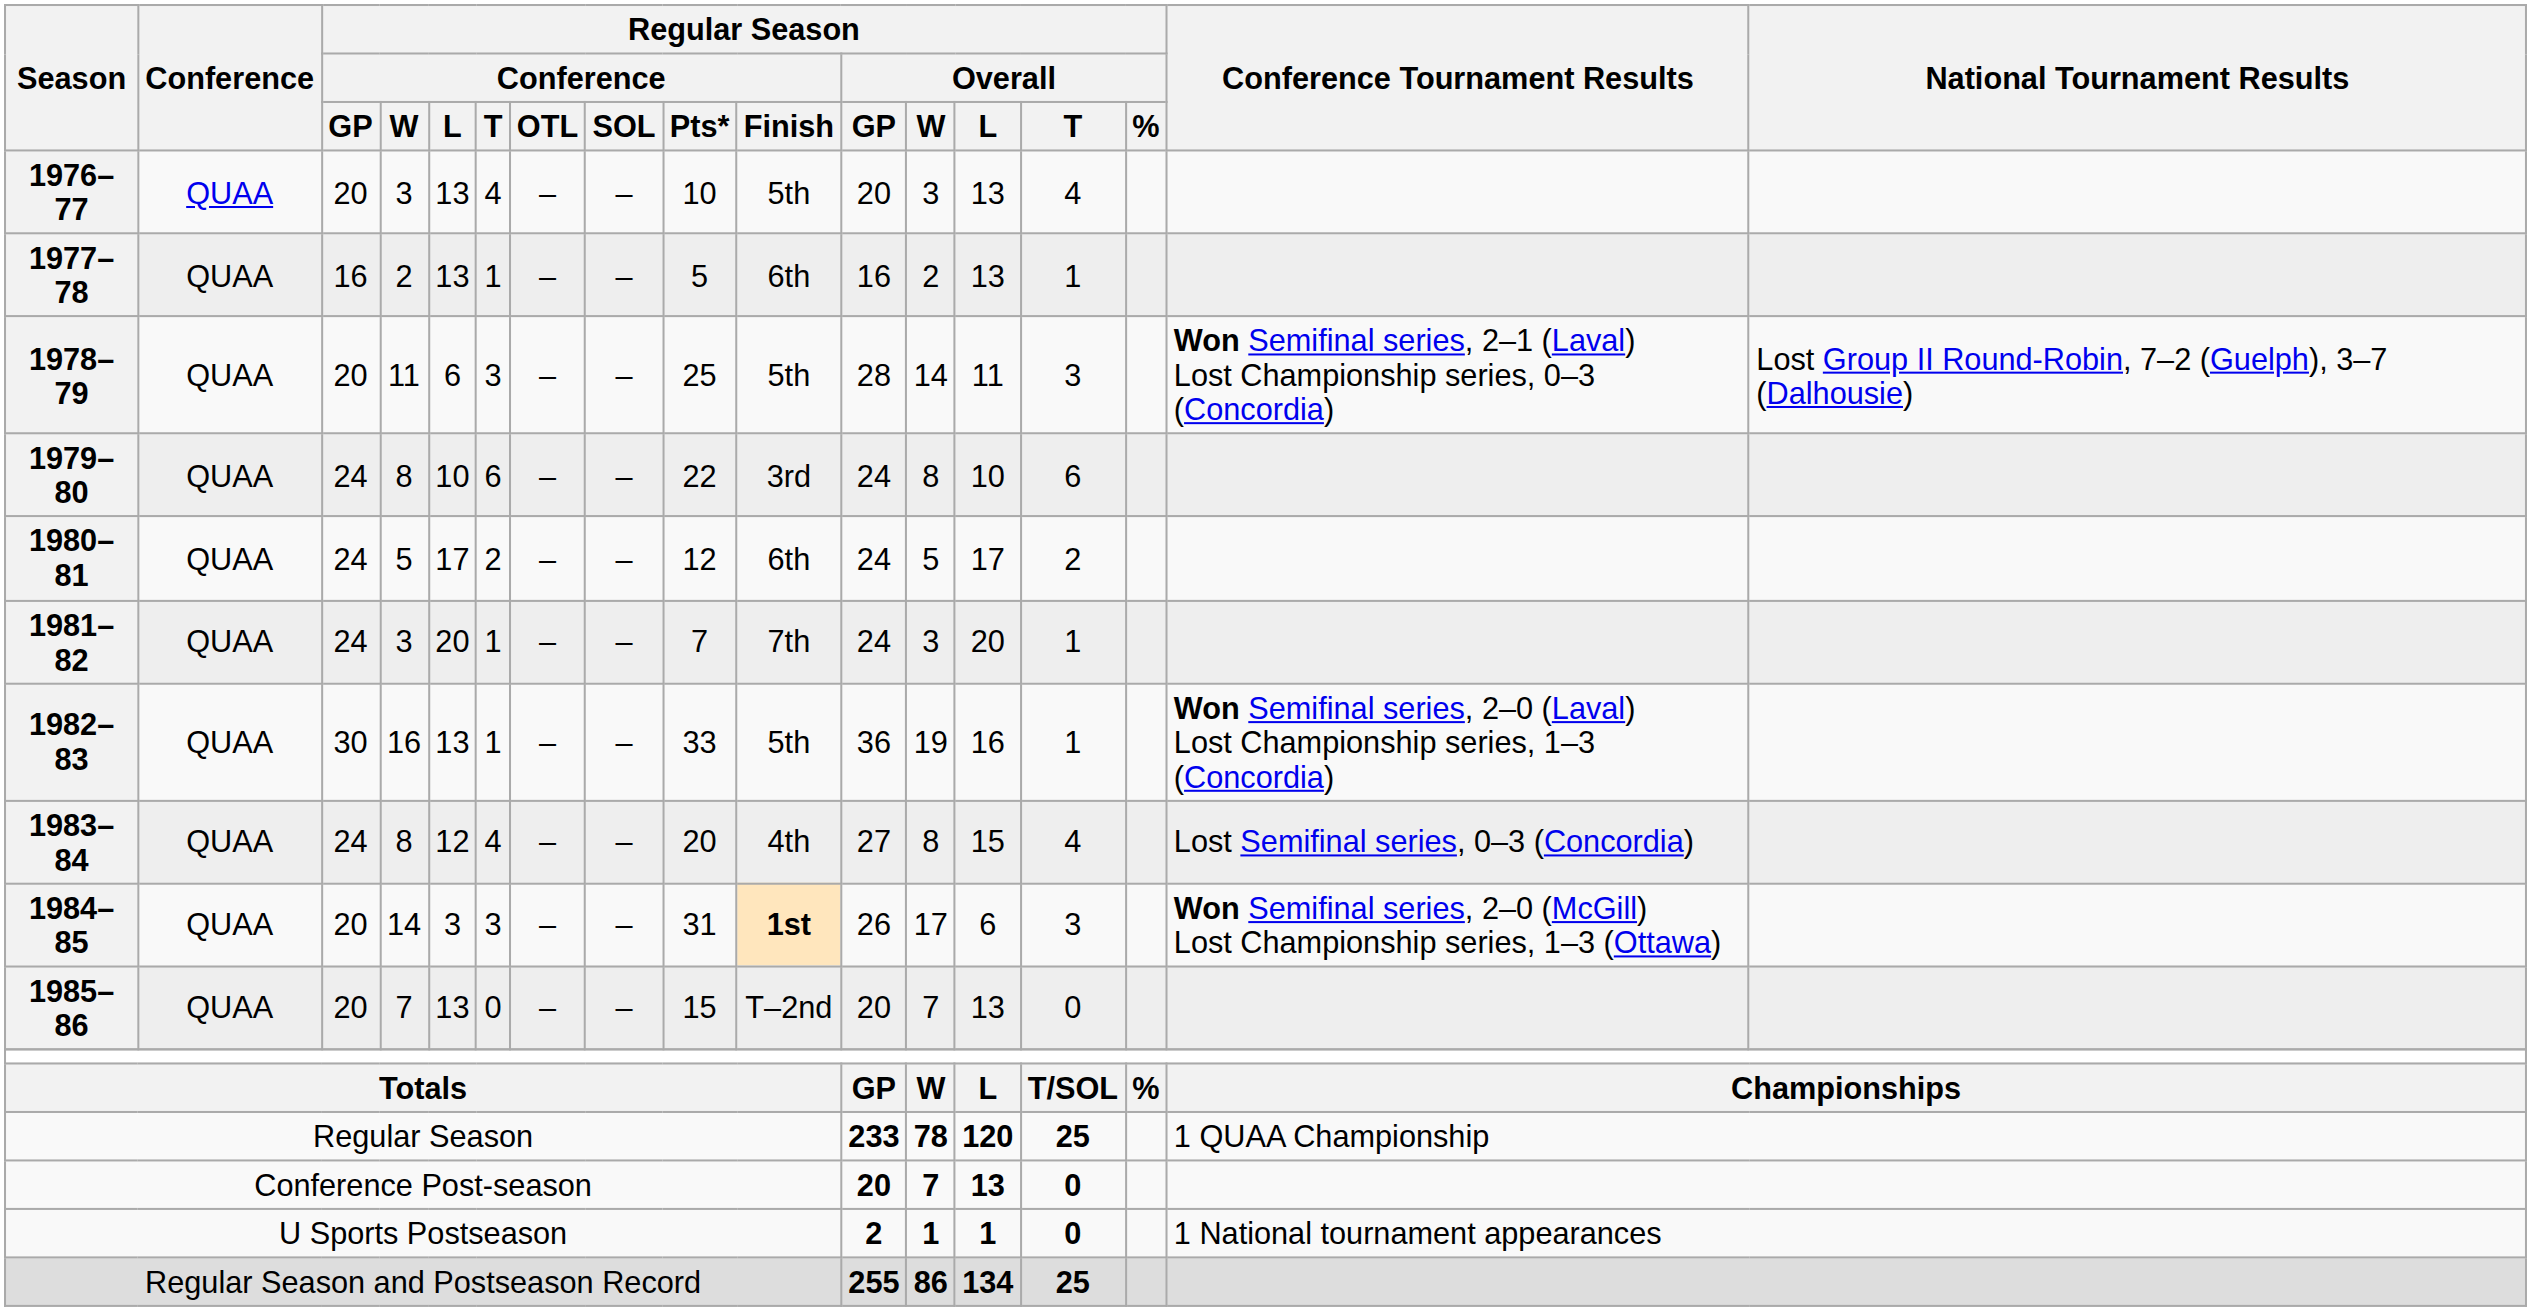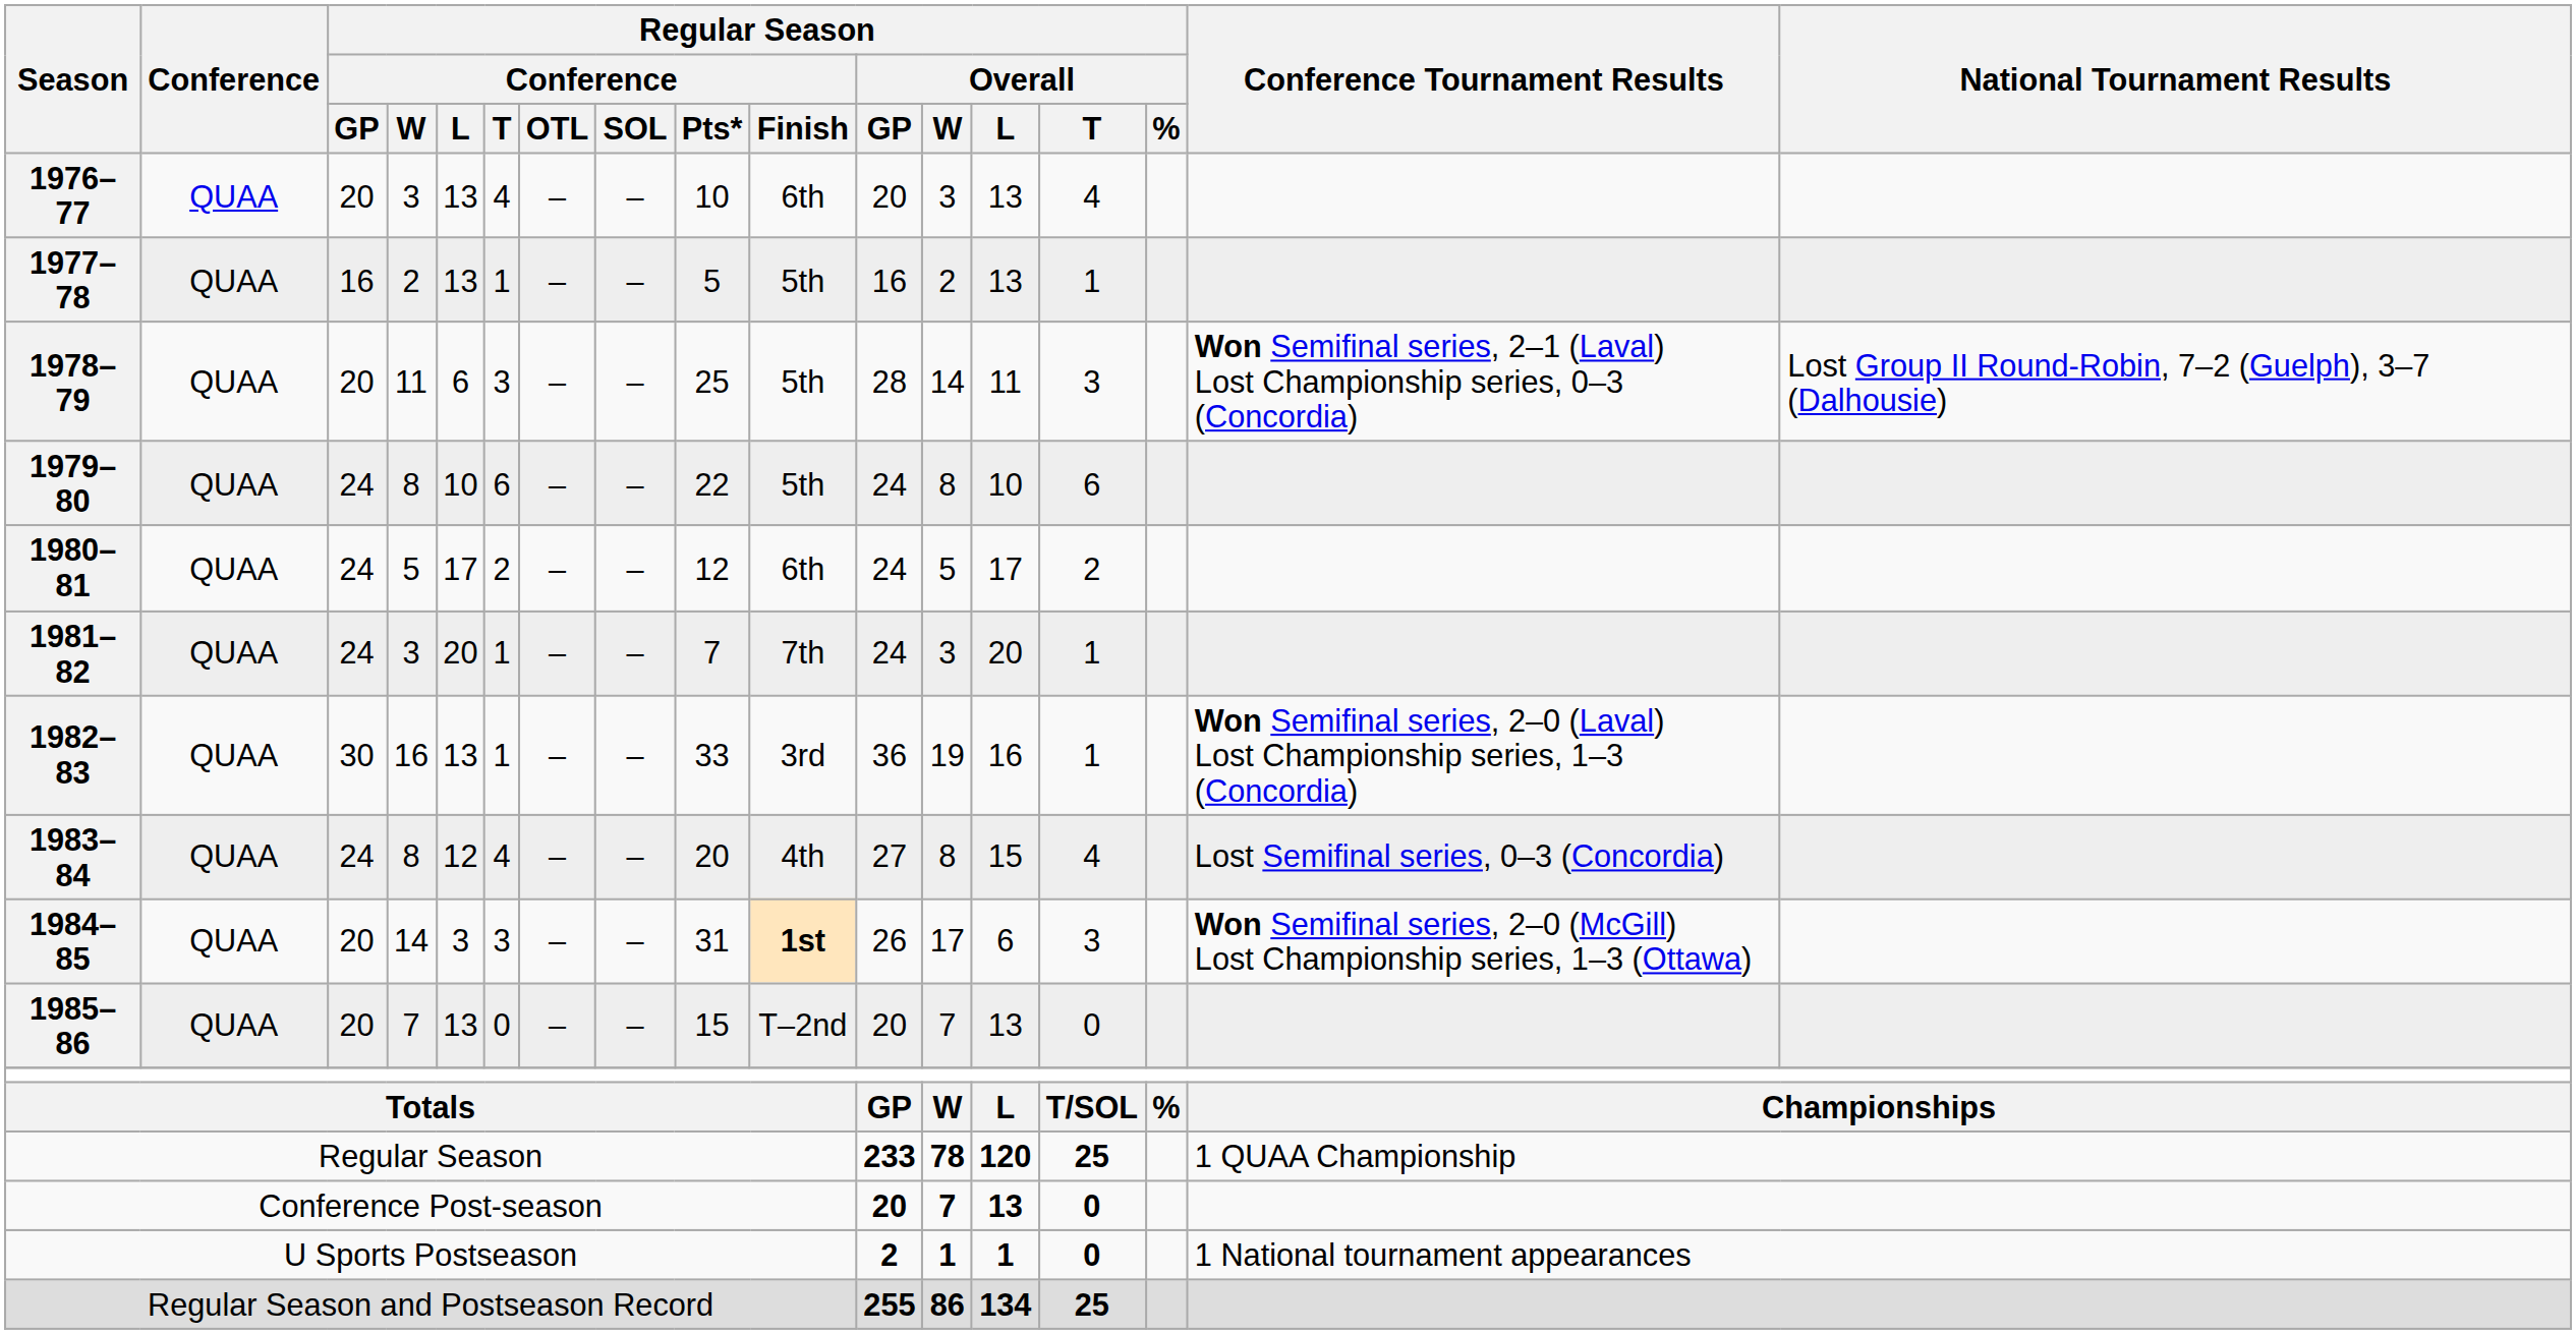1976–77 | Regular Season / Conference / Finish: 5th -> 6th
1977–78 | Regular Season / Conference / Finish: 6th -> 5th
1979–80 | Regular Season / Conference / Finish: 3rd -> 5th
1982–83 | Regular Season / Conference / Finish: 5th -> 3rd
